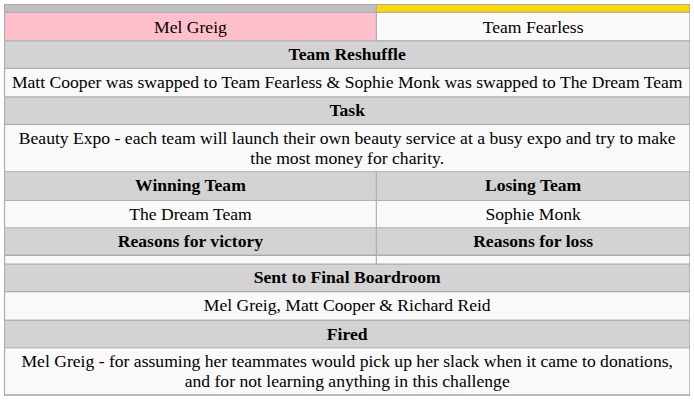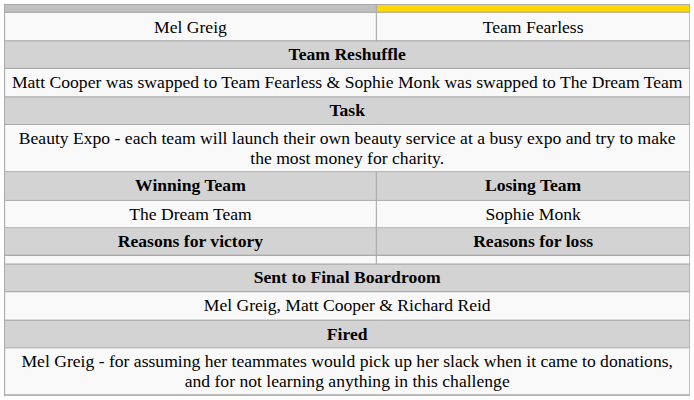row 2 | column 1: pink background -> no background
